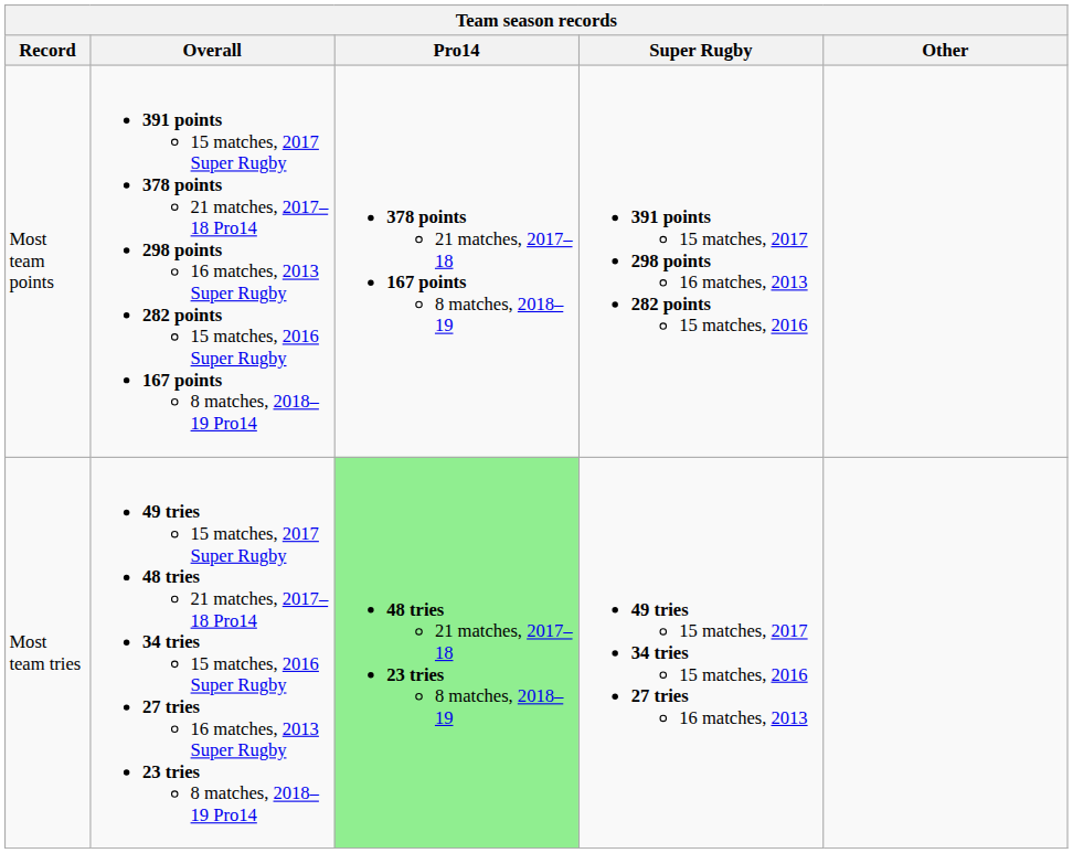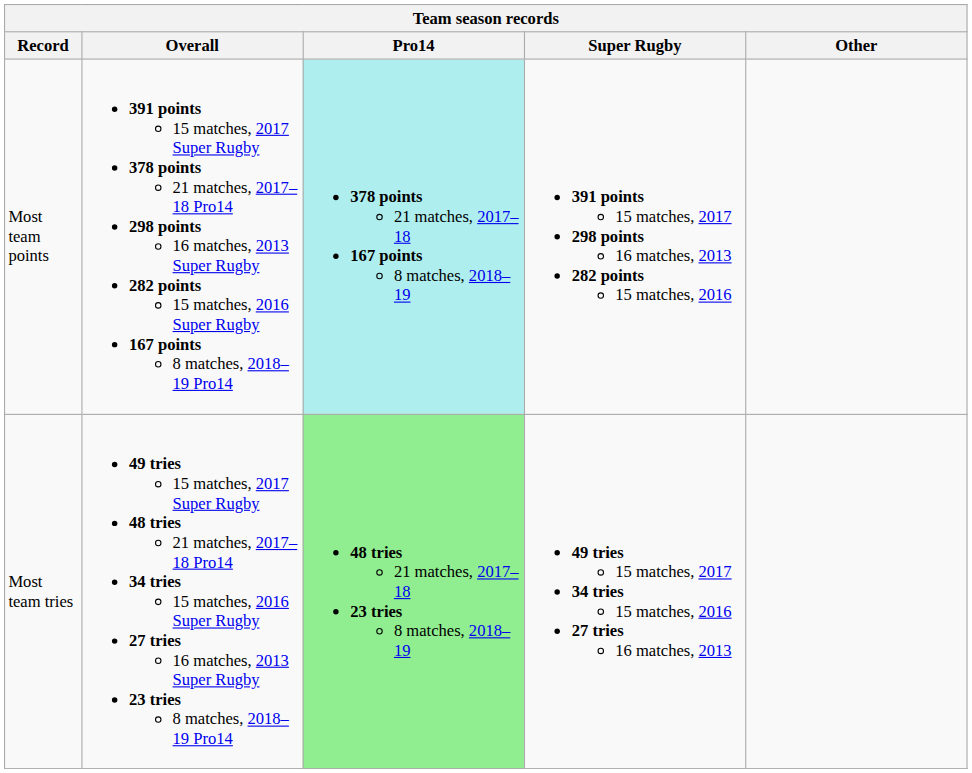Most team points | Pro14: no background -> paleturquoise background
